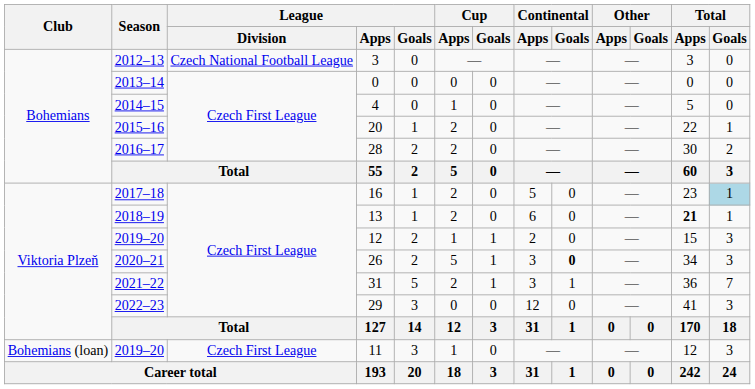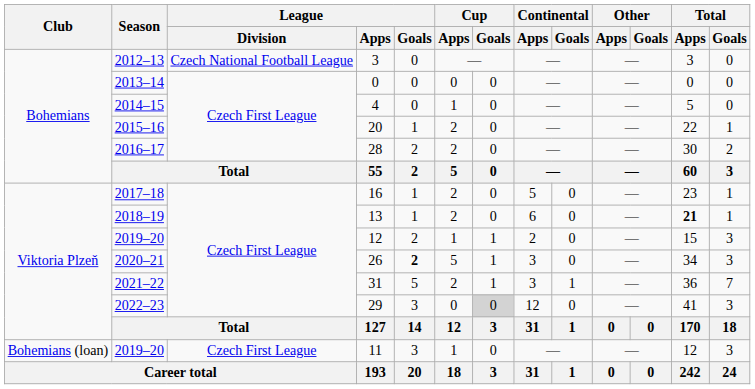16 | Total / Goals: lightblue background -> no background
26 | League / Goals: normal -> bold
26 | Continental / Goals: bold -> normal
29 | Cup / Goals: no background -> lightgrey background
